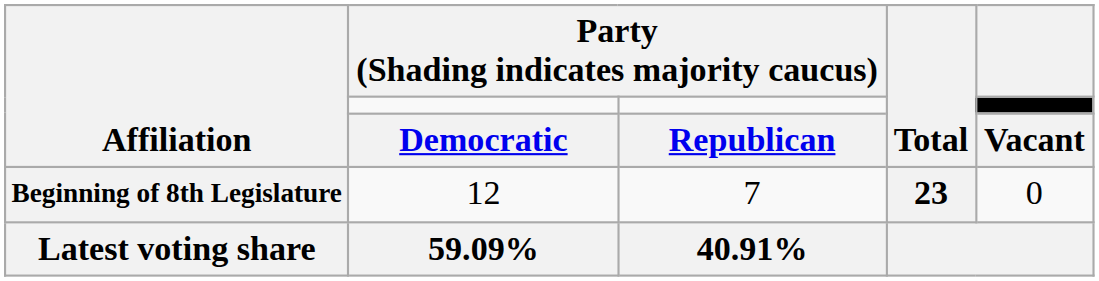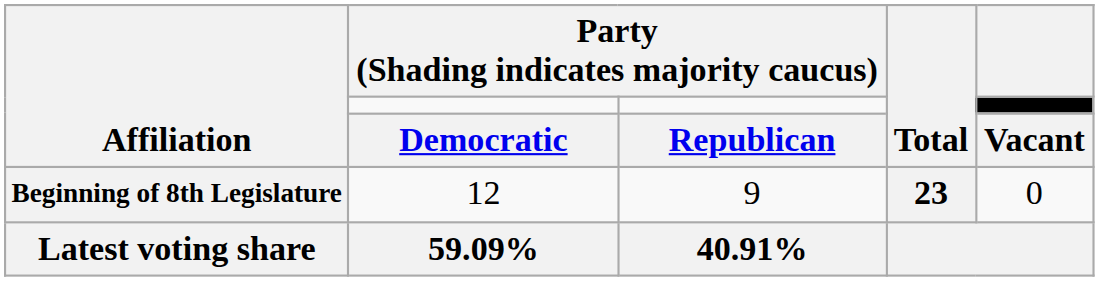Beginning of 8th Legislature | column 3: 7 -> 9
